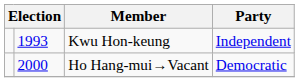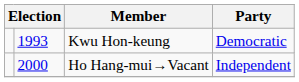Kwu Hon-keung | Party: Independent -> Democratic
Ho Hang-mui→Vacant | Party: Democratic -> Independent
